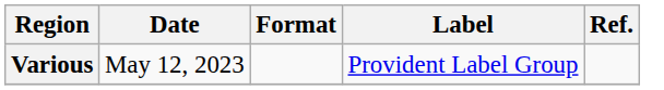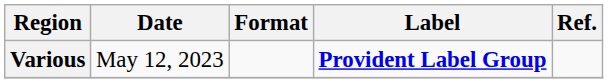Various | Label: normal -> bold
